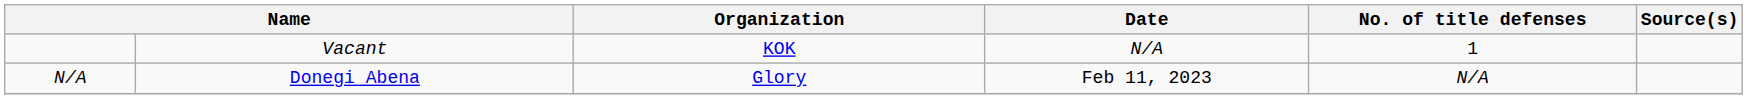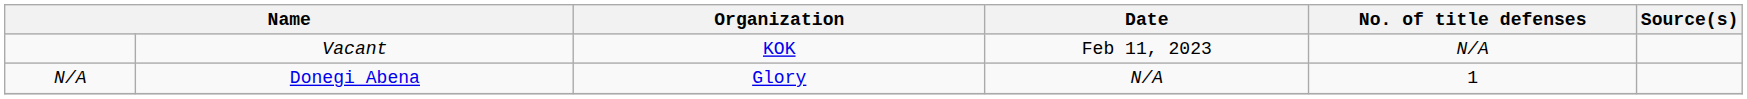row 2 | Date: N/A -> Feb 11, 2023
row 2 | No. of title defenses: 1 -> N/A
row 3 | Date: Feb 11, 2023 -> N/A
row 3 | No. of title defenses: N/A -> 1
